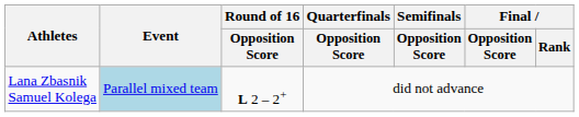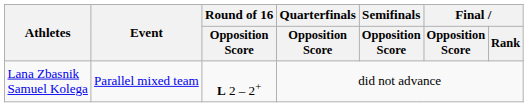Lana Zbasnik Samuel Kolega | Event: lightblue background -> no background
